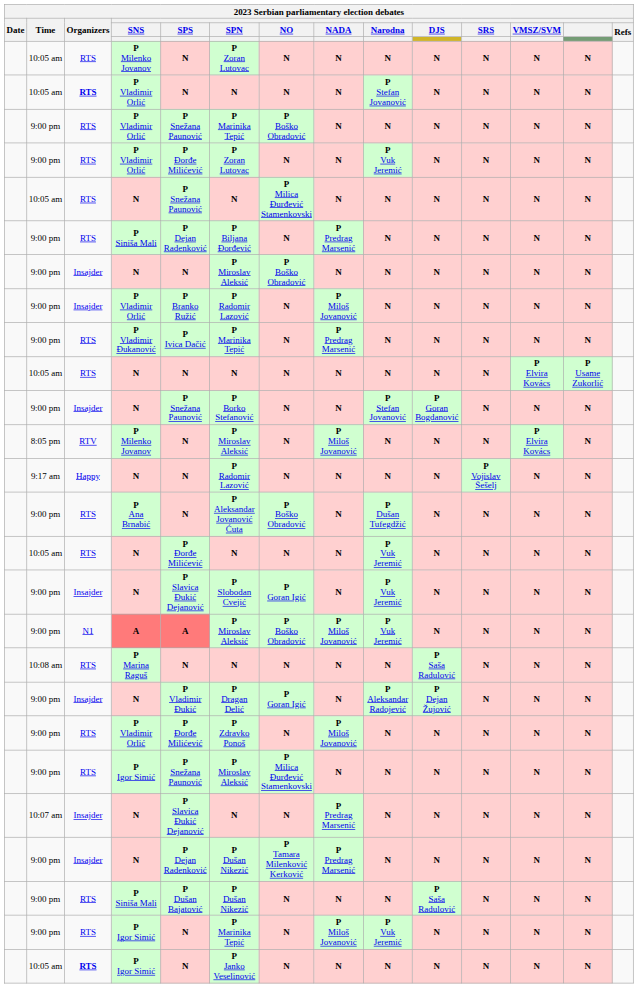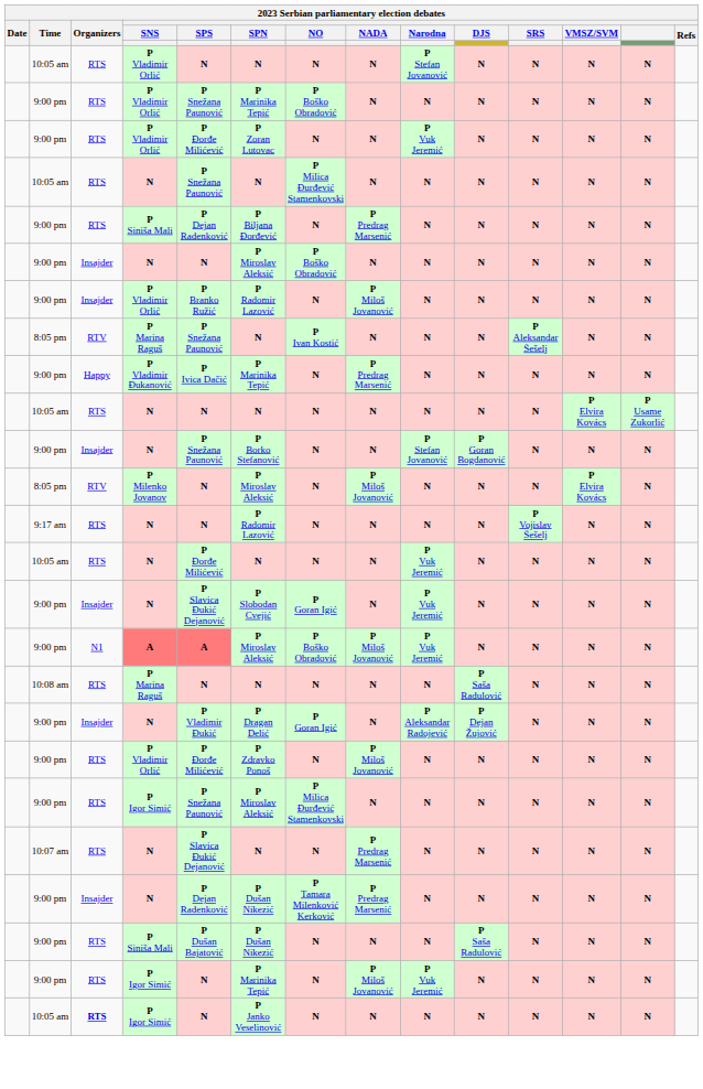- row: 10:05 am | RTS | P Milenko Jovanov | N | P Zoran Lutovac | N | N | N | N | N | N | N
10:05 am / P Vladimir Orlić | Organizers: bold -> normal
+ row: 8:05 pm | RTV | P Marina Raguš | P Snežana Paunović | N | P Ivan Kostić | N | N | N | P Aleksandar Šešelj | N | N
P Vladimir Đukanović | Organizers: RTS -> Happy
9:17 am / N | Organizers: Happy -> RTS
- row: 9:00 pm | RTS | P Ana Brnabić | N | P Aleksandar Jovanović Ćuta | P Boško Obradović | N | P Dušan Tufegdžić | N | N | N | N
10:07 am / N | Organizers: Insajder -> RTS
